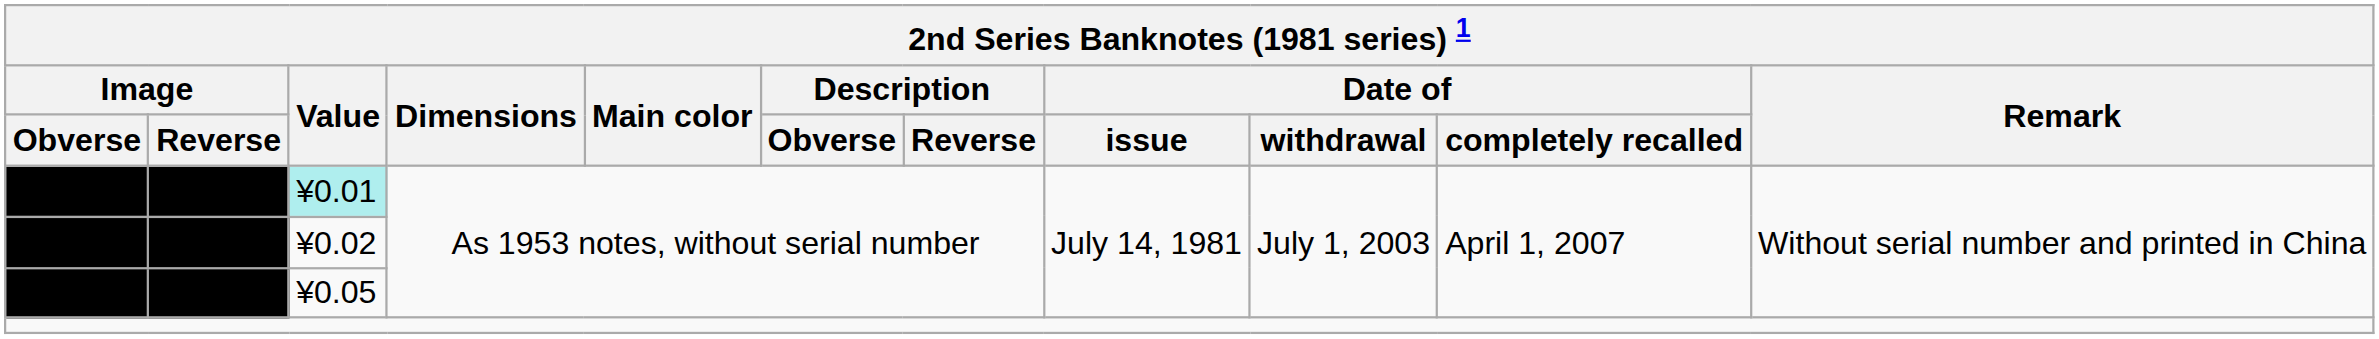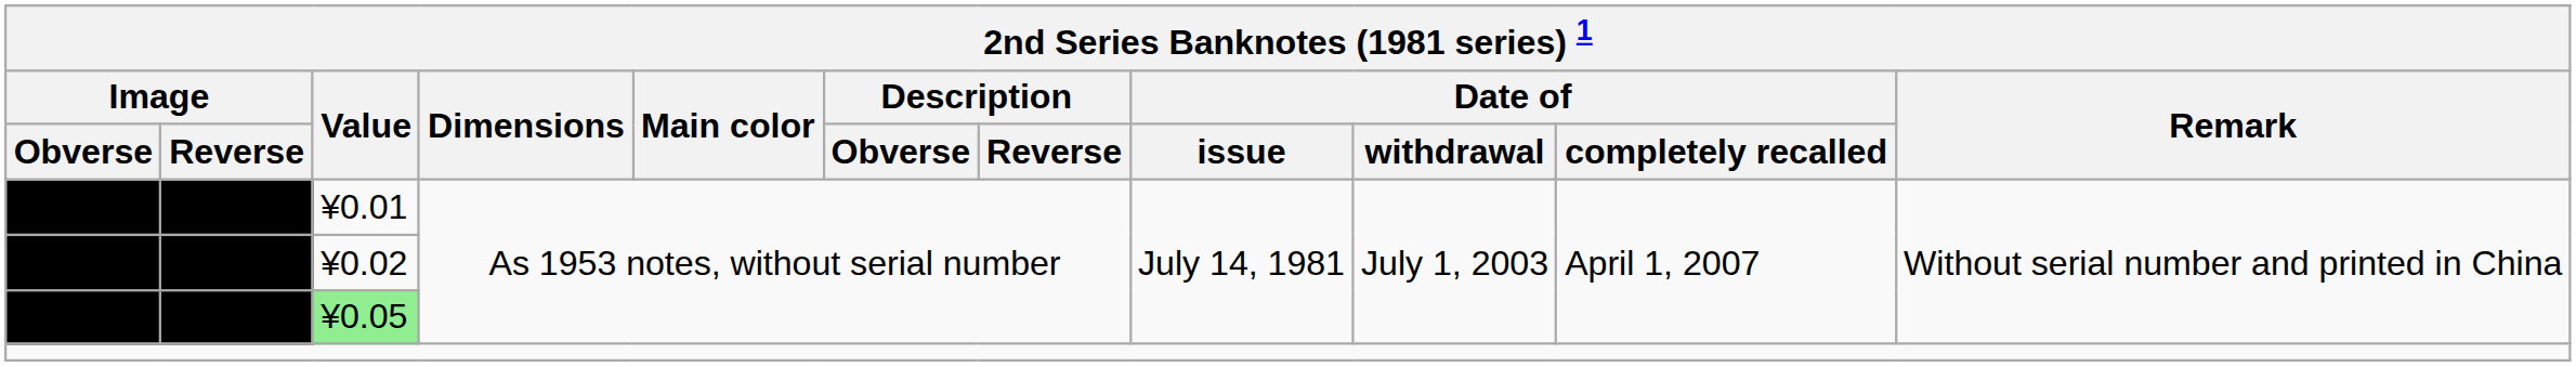¥0.01 | Value: paleturquoise background -> no background
¥0.05 | Value: no background -> lightgreen background
